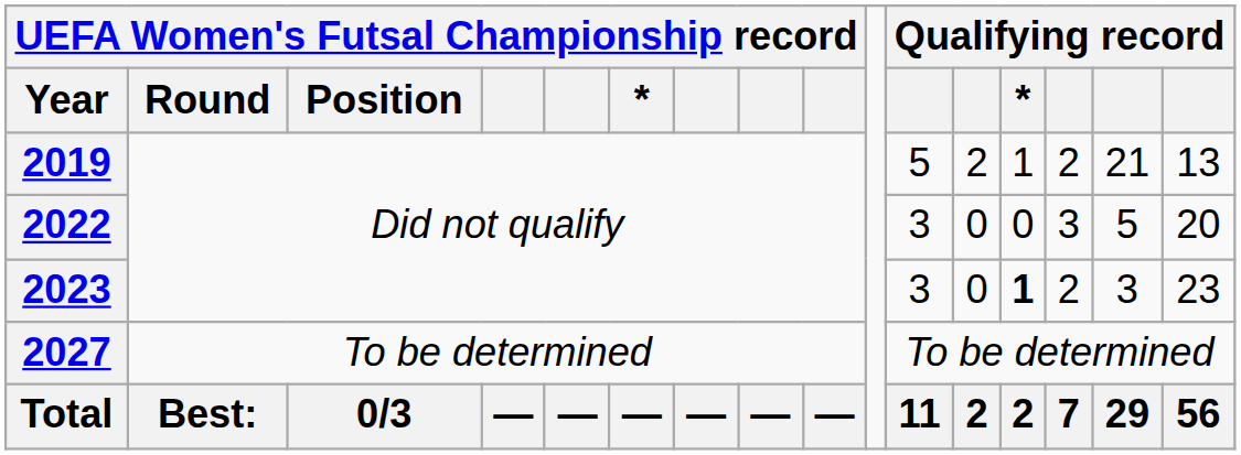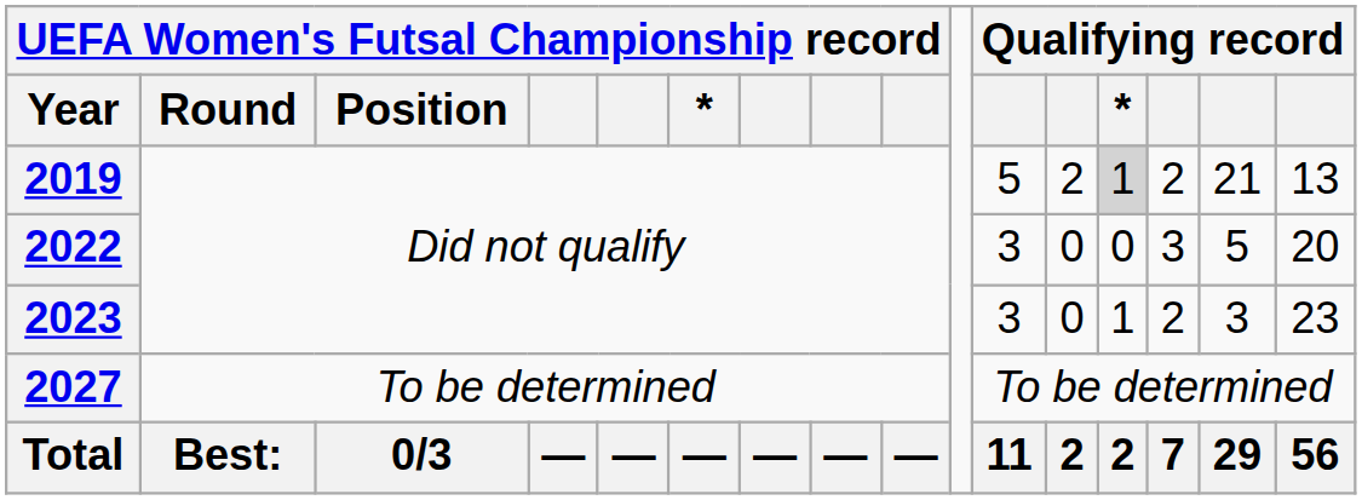2019 | Qualifying record / *: no background -> lightgrey background
2023 | Qualifying record / *: bold -> normal
